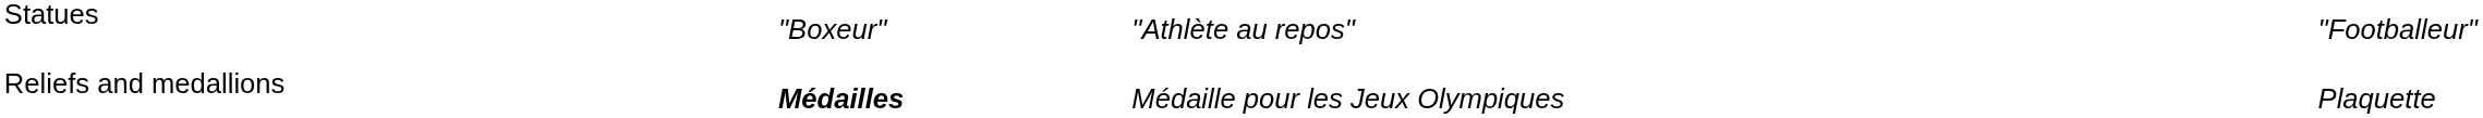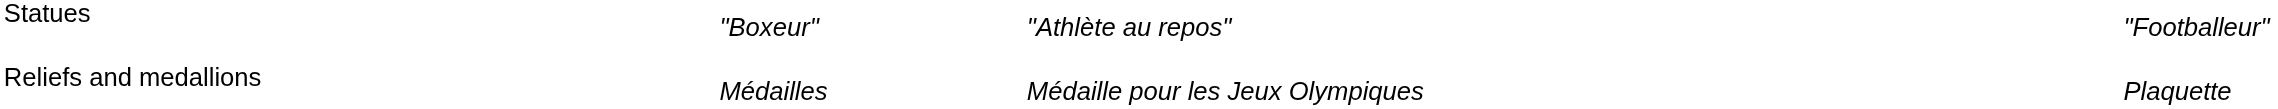Reliefs and medallions | column 2: bold -> normal
